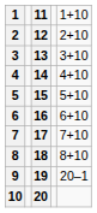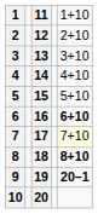6 | column 5: normal -> bold
7 | column 5: no background -> lightyellow background
8 | column 5: normal -> bold
9 | column 5: normal -> bold
